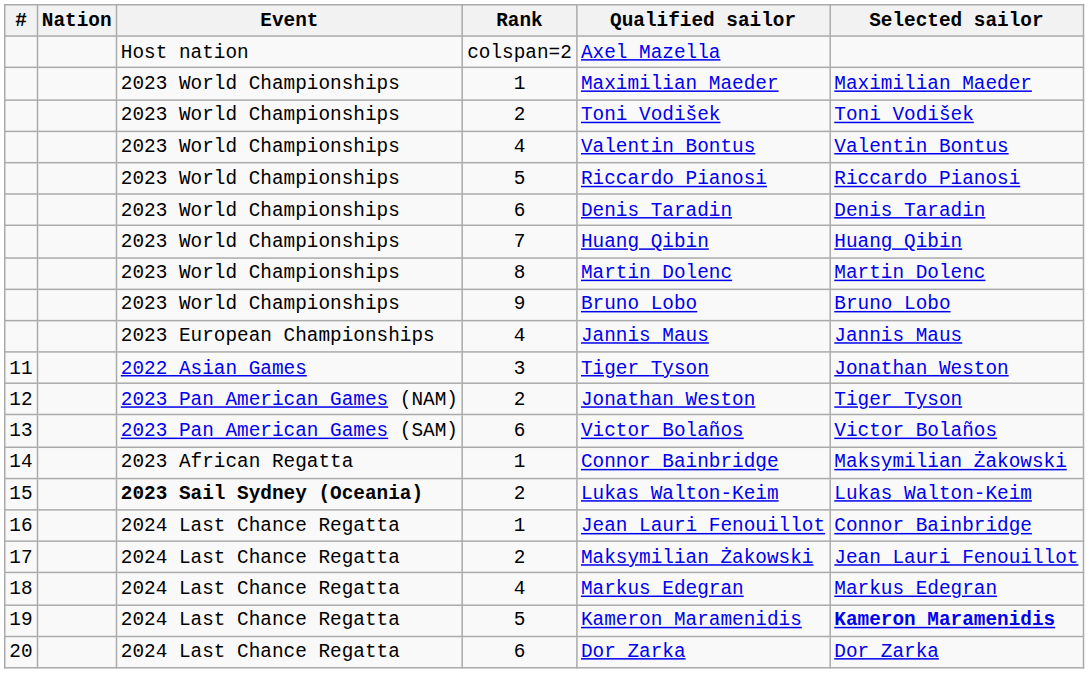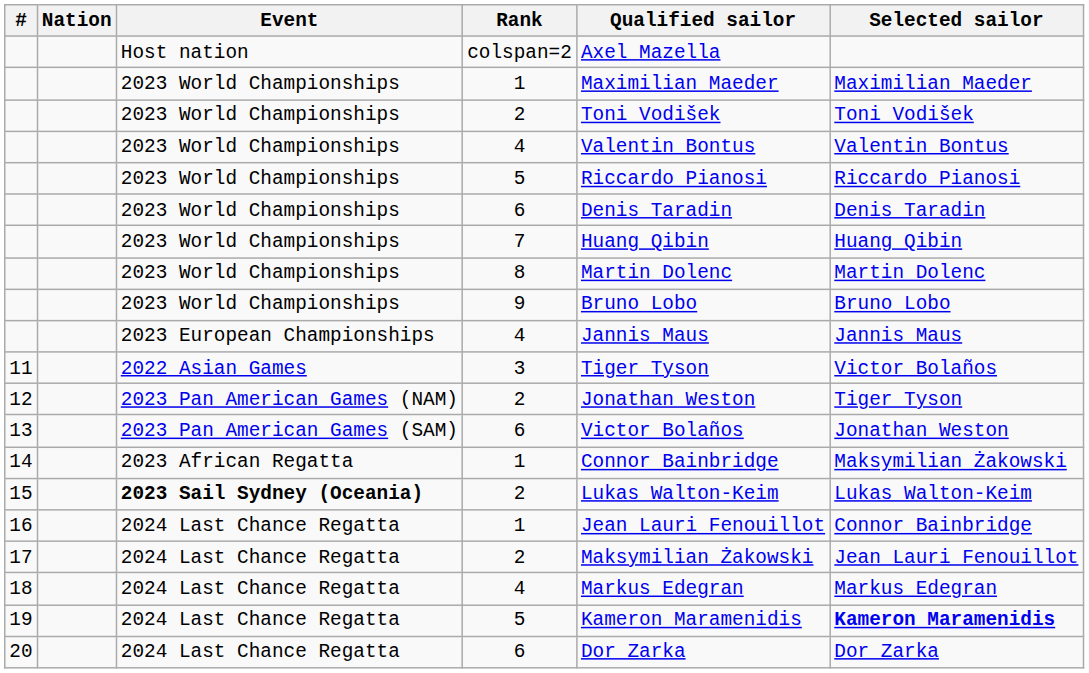11 | Selected sailor: Jonathan Weston -> Victor Bolaños
13 | Selected sailor: Victor Bolaños -> Jonathan Weston
